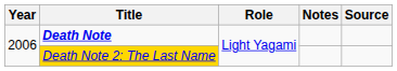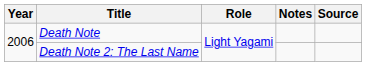Death Note | Title: bold -> normal
Death Note 2: The Last Name | Title: gold background -> no background
